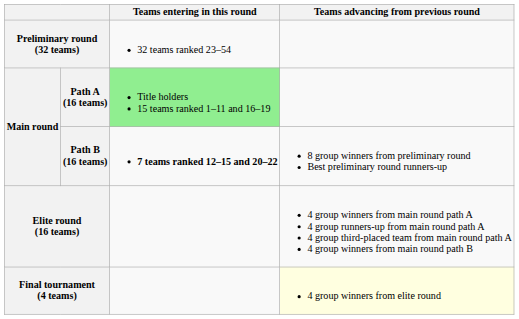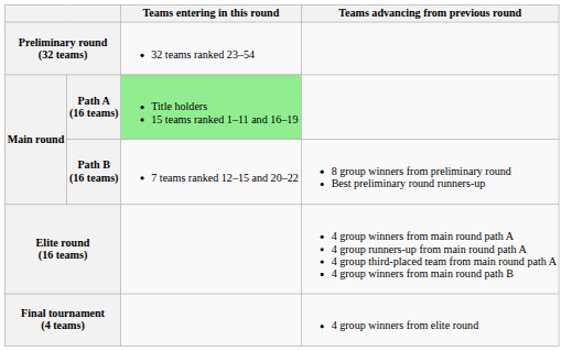Path B (16 teams) | Teams entering in this round: bold -> normal
Final tournament (4 teams) | Teams advancing from previous round: lightyellow background -> no background
